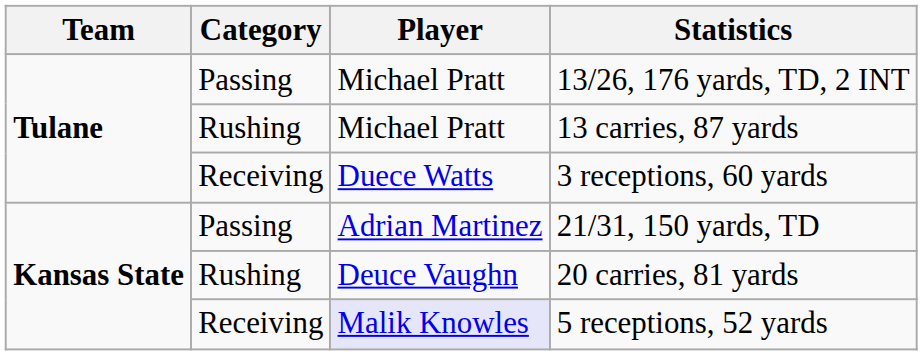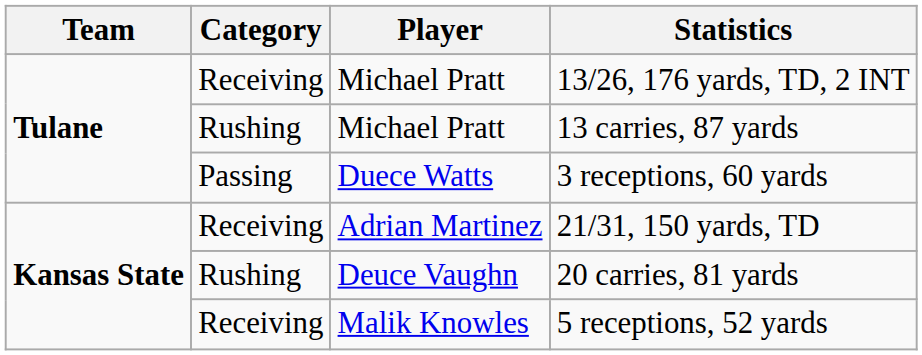13/26, 176 yards, TD, 2 INT | Category: Passing -> Receiving
3 receptions, 60 yards | Category: Receiving -> Passing
21/31, 150 yards, TD | Category: Passing -> Receiving
5 receptions, 52 yards | Player: lavender background -> no background
